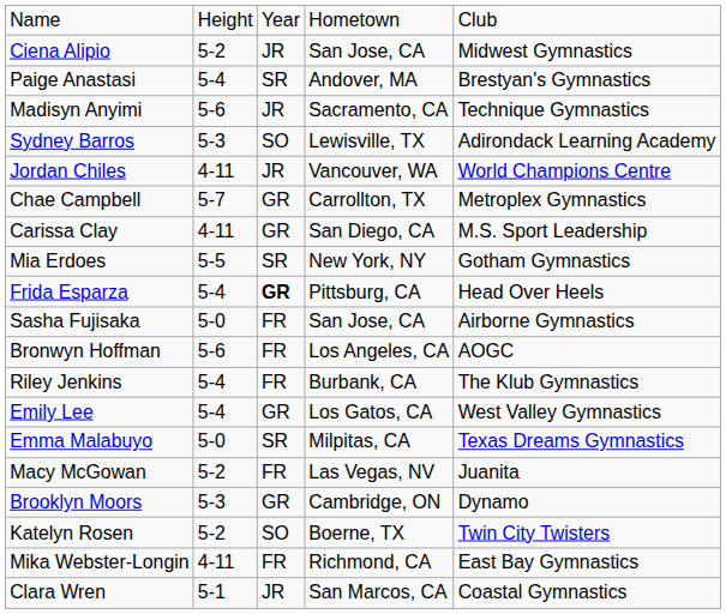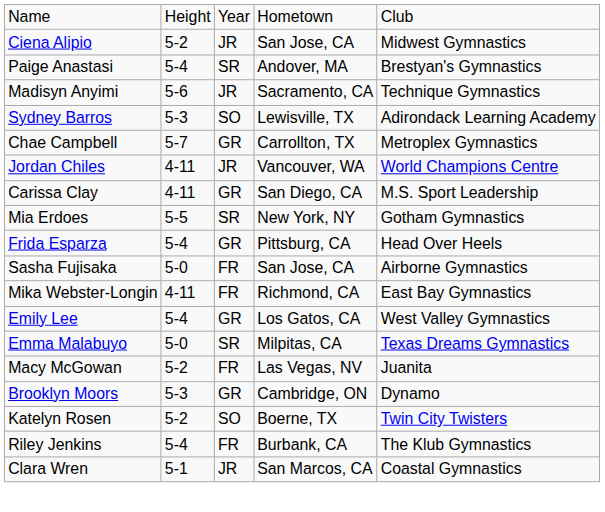rows swapped: Chae Campbell <-> Jordan Chiles
Frida Esparza | column 3: bold -> normal
- row: Bronwyn Hoffman | 5-6 | FR | Los Angeles, CA | AOGC
rows swapped: Riley Jenkins <-> Mika Webster-Longin
